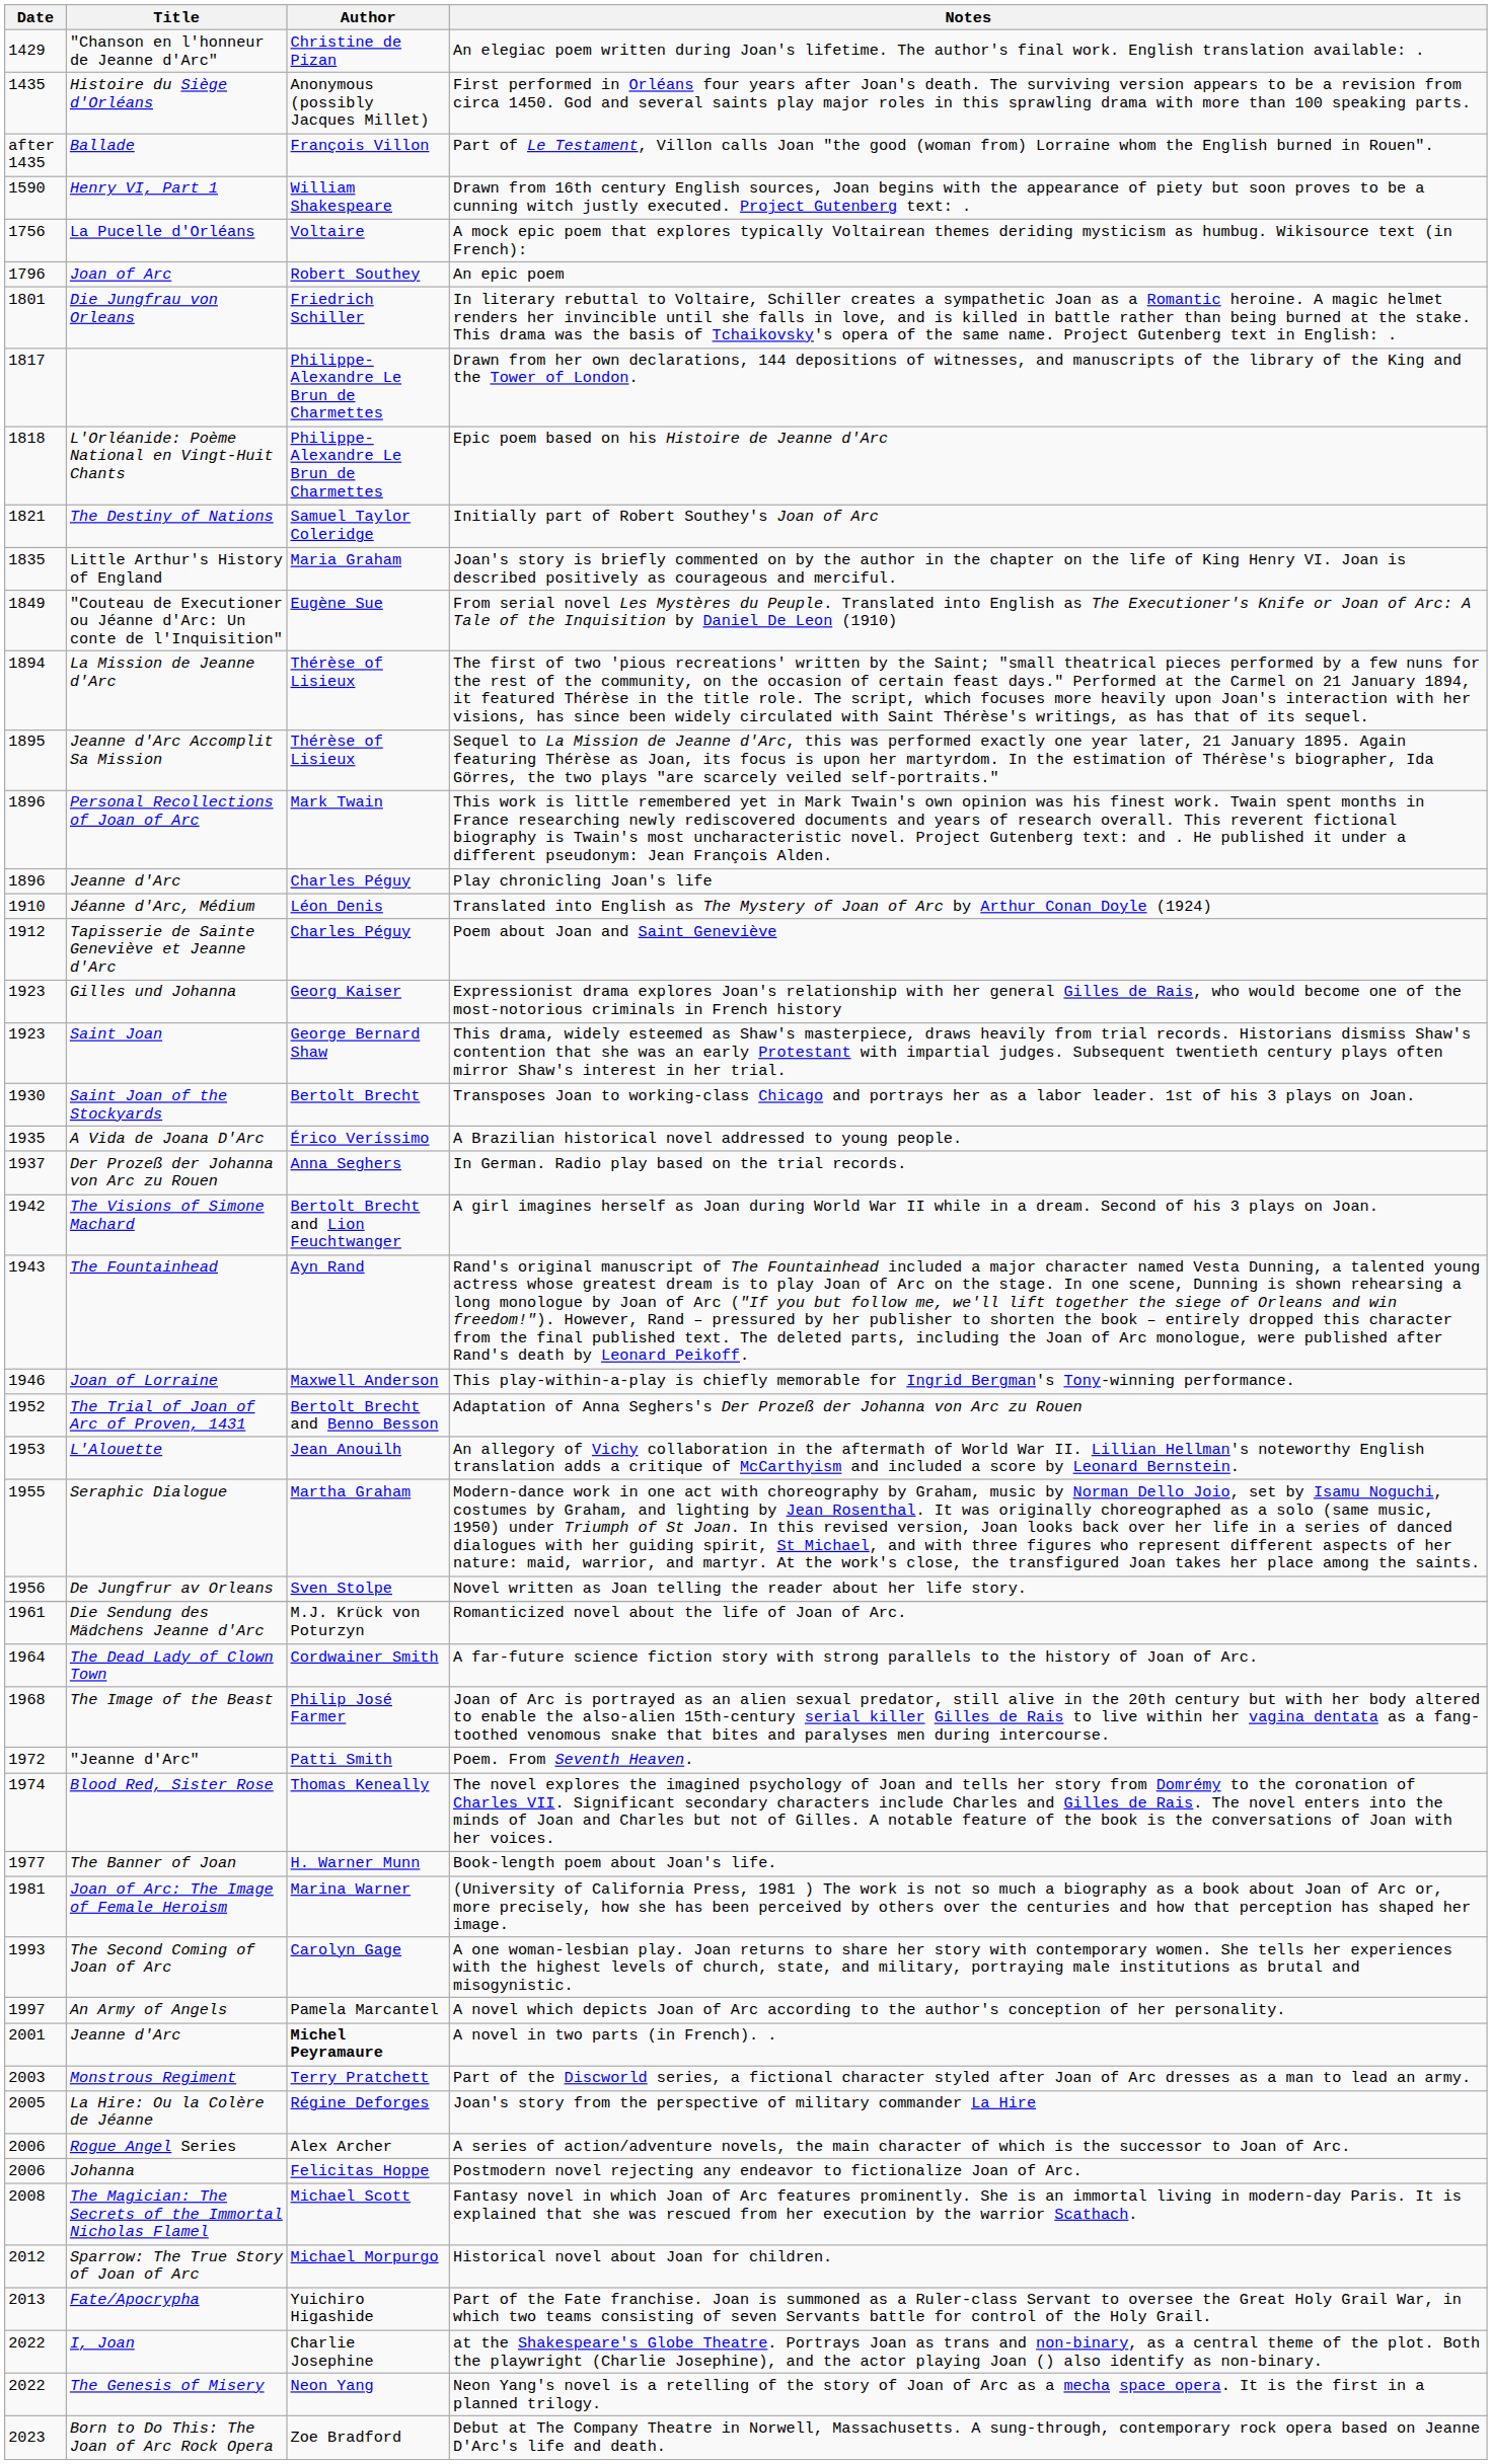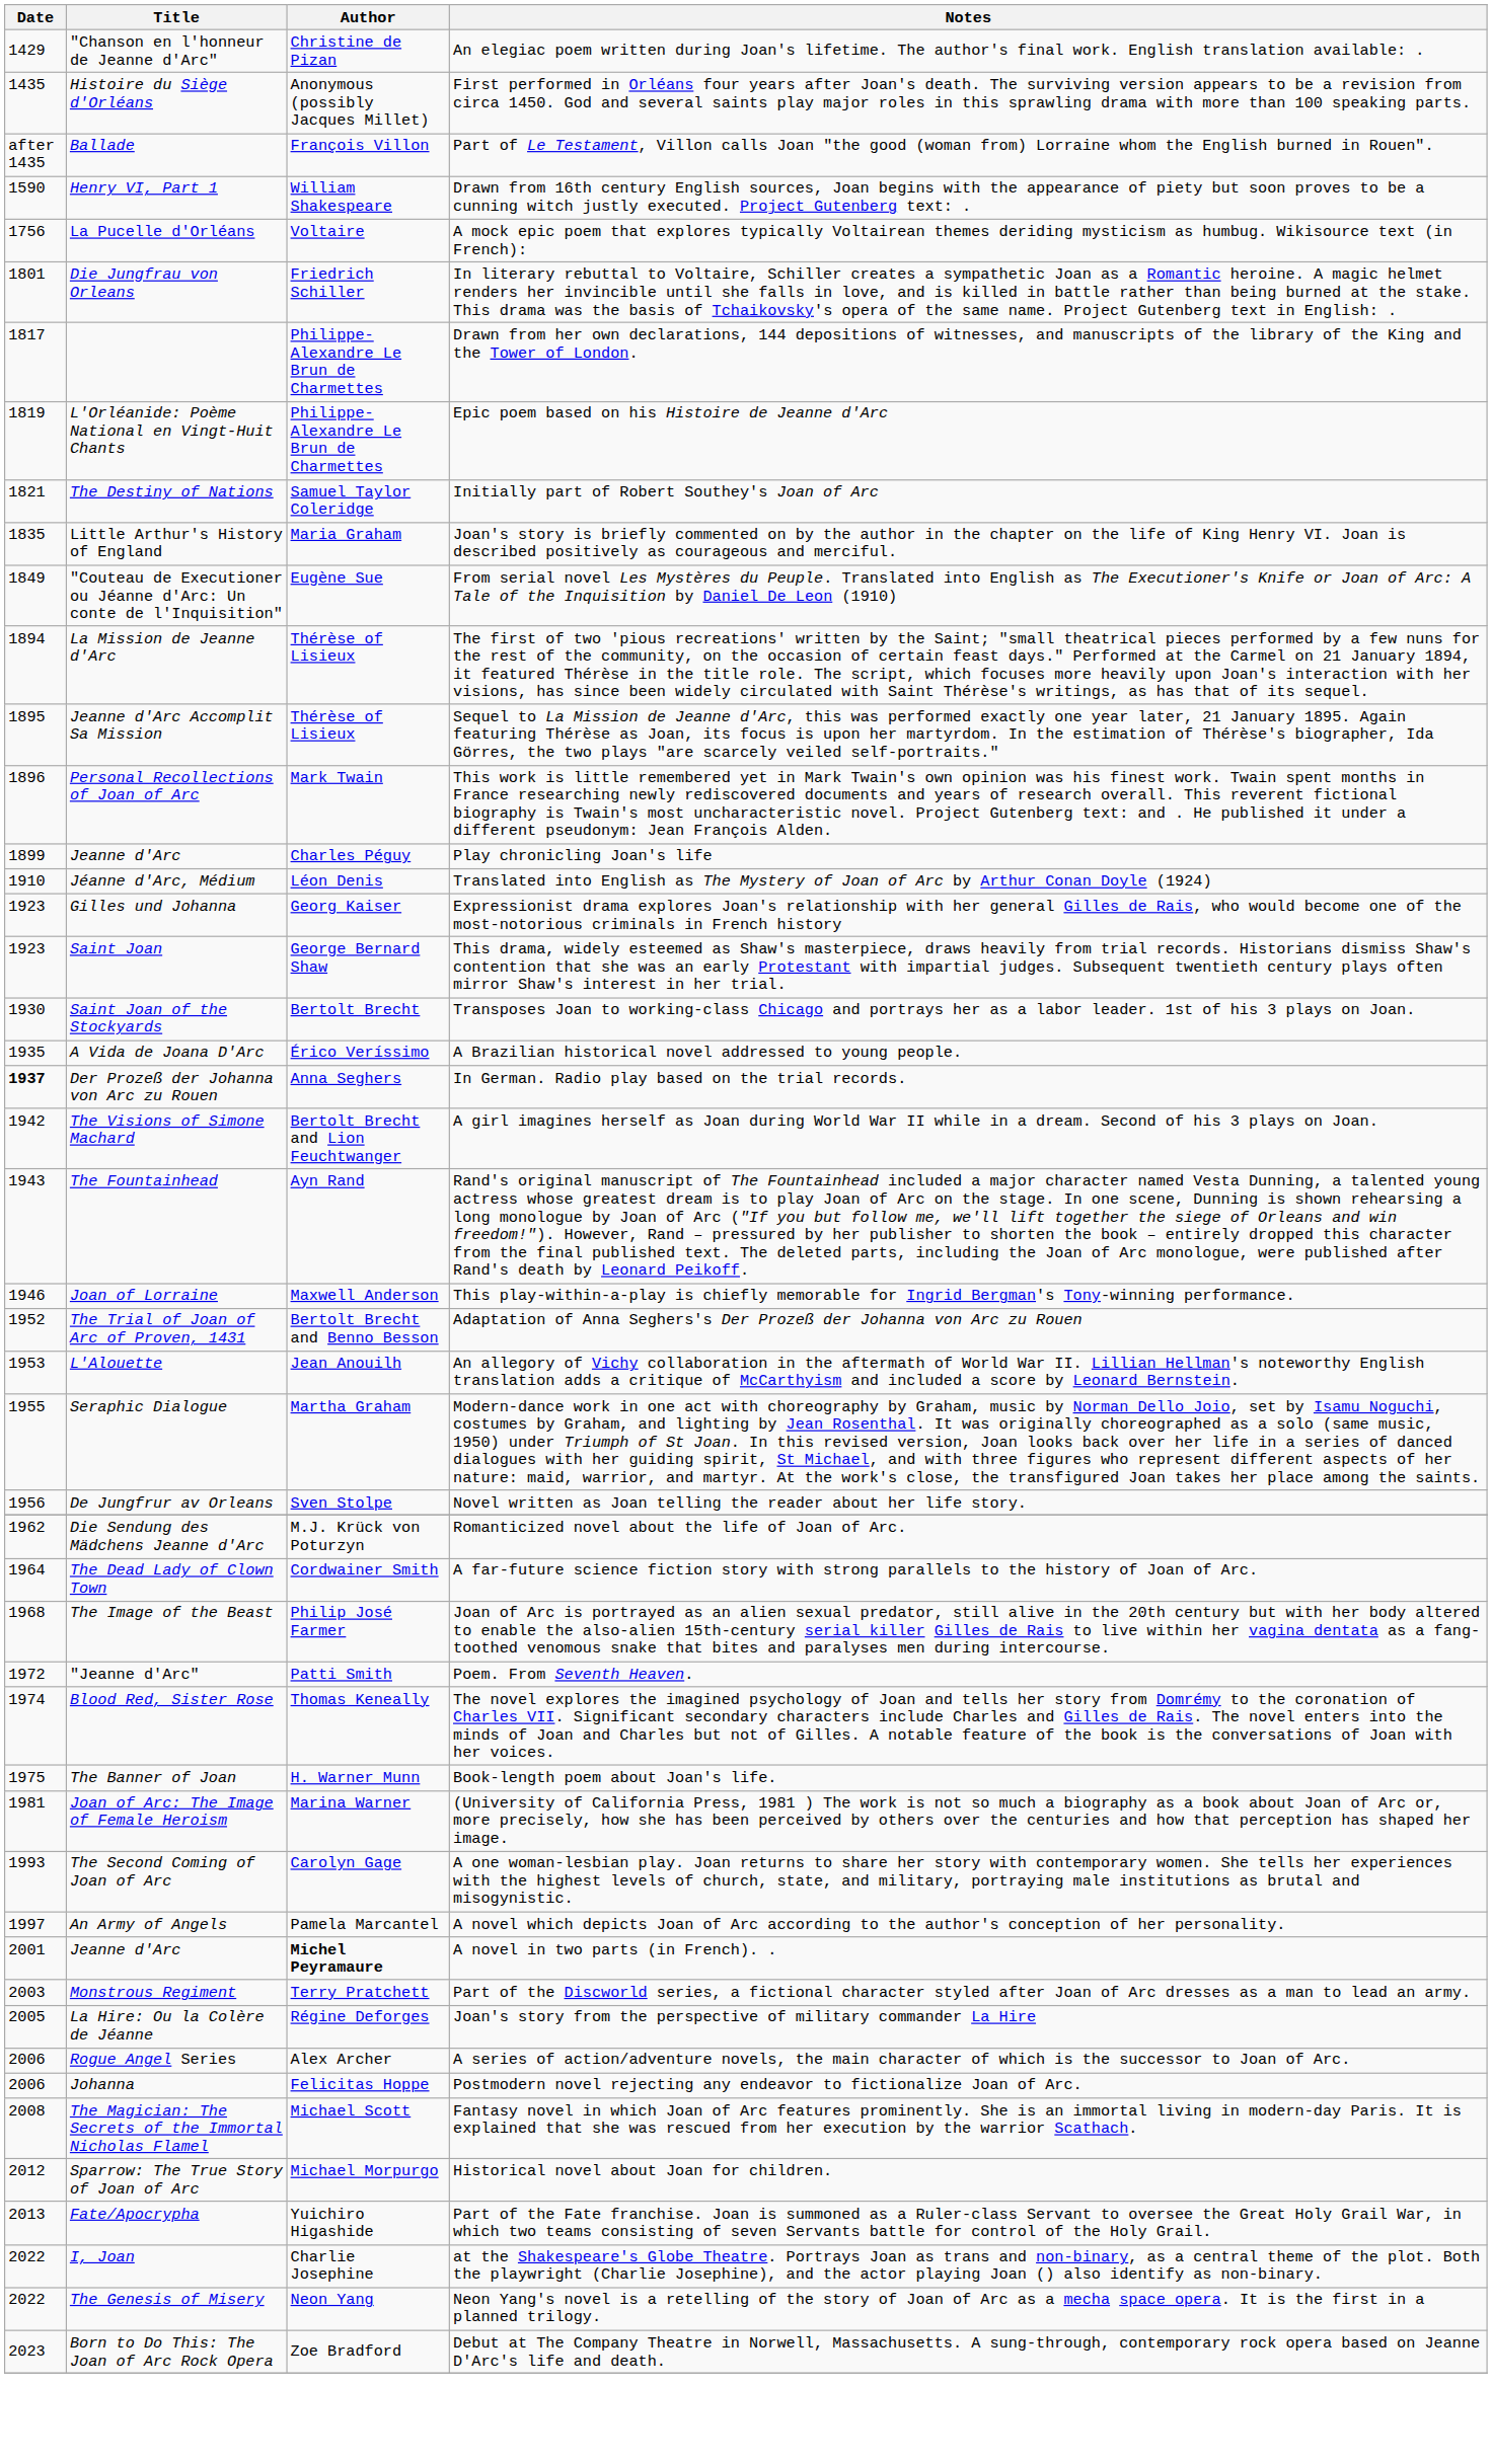- row: 1796 | Joan of Arc | Robert Southey | An epic poem
Epic poem based on his Histoire de Jeanne d'Arc | Date: 1818 -> 1819
Play chronicling Joan's life | Date: 1896 -> 1899
- row: 1912 | Tapisserie de Sainte Geneviève et Jeanne d'Arc | Charles Péguy | Poem about Joan and Saint Geneviève
In German. Radio play based on the trial records. | Date: normal -> bold
Romanticized novel about the life of Joan of Arc. | Date: 1961 -> 1962
Book-length poem about Joan's life. | Date: 1977 -> 1975
